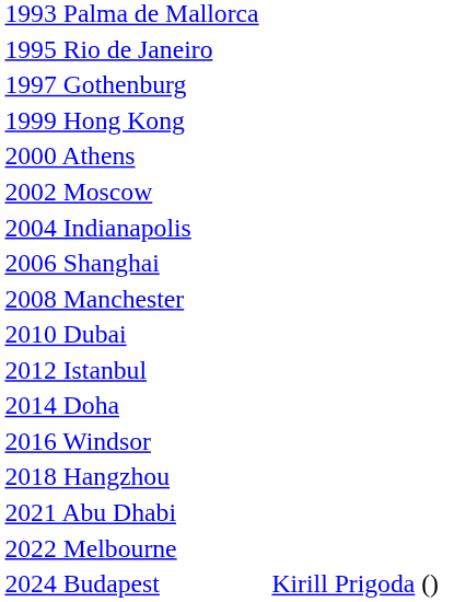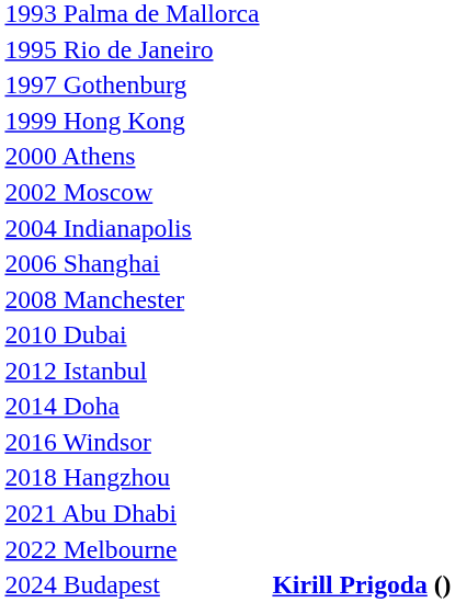2024 Budapest | column 2: normal -> bold
